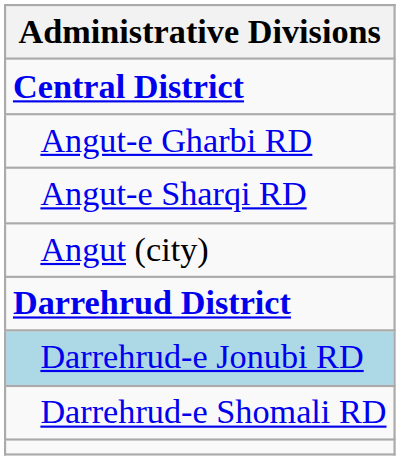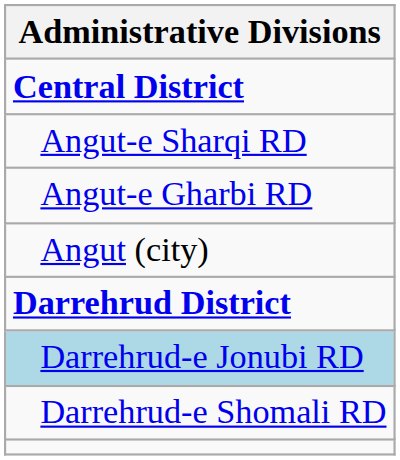row 3 | column 1: Angut-e Gharbi RD -> Angut-e Sharqi RD
row 4 | column 1: Angut-e Sharqi RD -> Angut-e Gharbi RD
